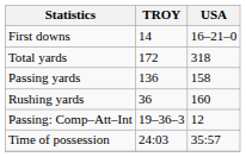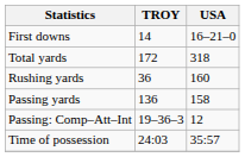rows swapped: Rushing yards <-> Passing yards
